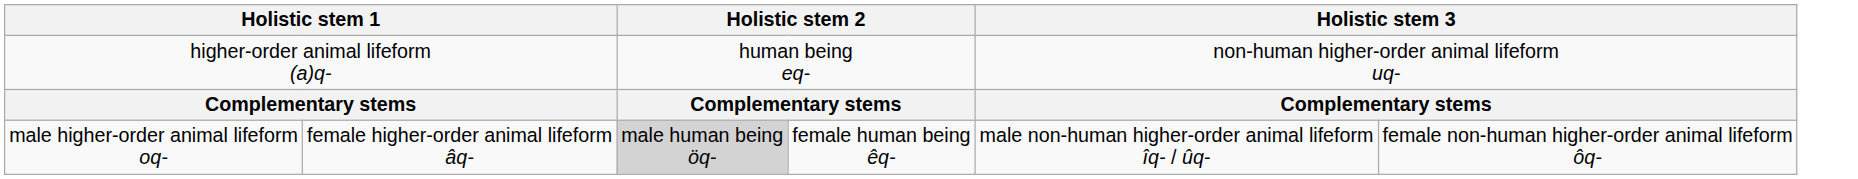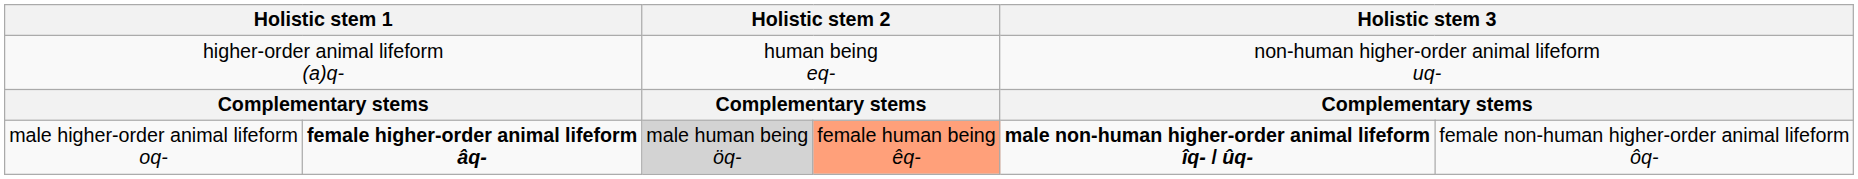male higher-order animal lifeform oq- | column 2: normal -> bold
male higher-order animal lifeform oq- | column 4: no background -> lightsalmon background
male higher-order animal lifeform oq- | column 5: normal -> bold
